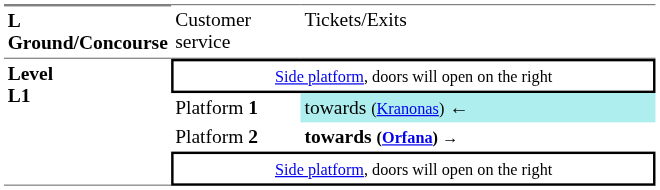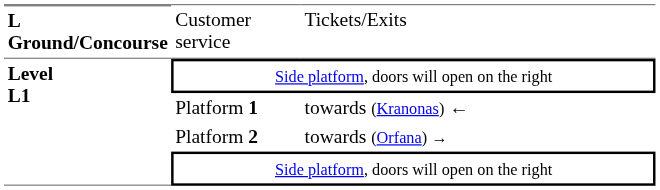Platform 1 | column 3: paleturquoise background -> no background
Platform 2 | column 3: bold -> normal
